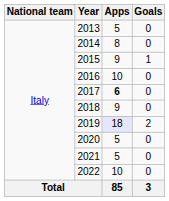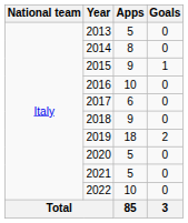2017 | Apps: bold -> normal
2019 | Apps: lavender background -> no background
